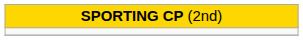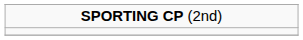row 1 | column 1: gold background -> no background
